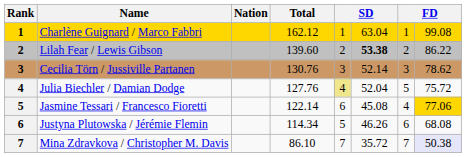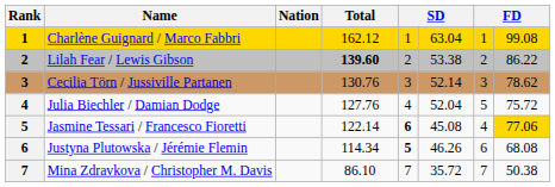Lilah Fear / Lewis Gibson | Total: normal -> bold
Lilah Fear / Lewis Gibson | column 6: bold -> normal
Julia Biechler / Damian Dodge | column 5: khaki background -> no background
Jasmine Tessari / Francesco Fioretti | column 5: normal -> bold
Justyna Plutowska / Jérémie Flemin | column 5: normal -> bold
Mina Zdravkova / Christopher M. Davis | column 8: lavender background -> no background
